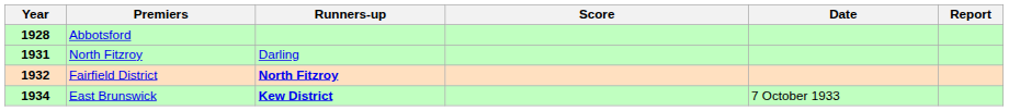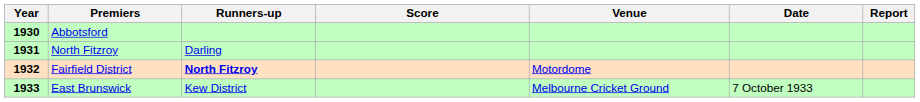+ column: Venue | Motordome | Melbourne Cricket Ground
Abbotsford | Year: 1928 -> 1930
East Brunswick | Year: 1934 -> 1933
East Brunswick | Runners-up: bold -> normal
